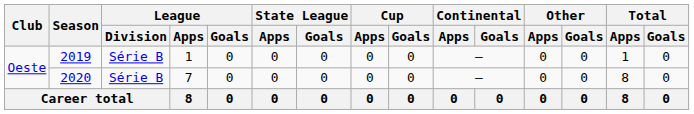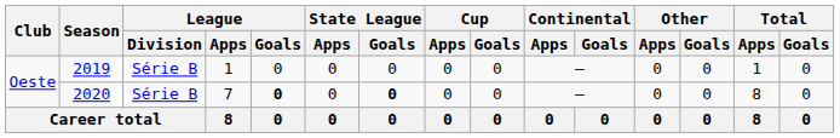2020 | League / Goals: normal -> bold
2020 | State League / Goals: normal -> bold
